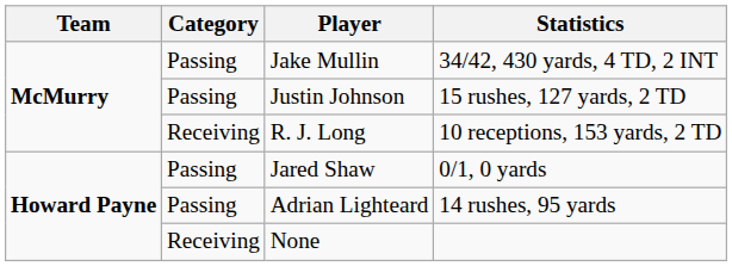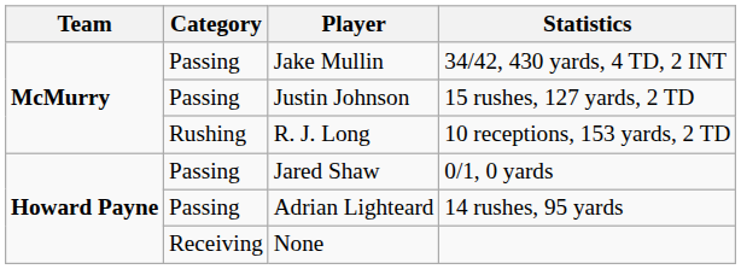R. J. Long | Category: Receiving -> Rushing
